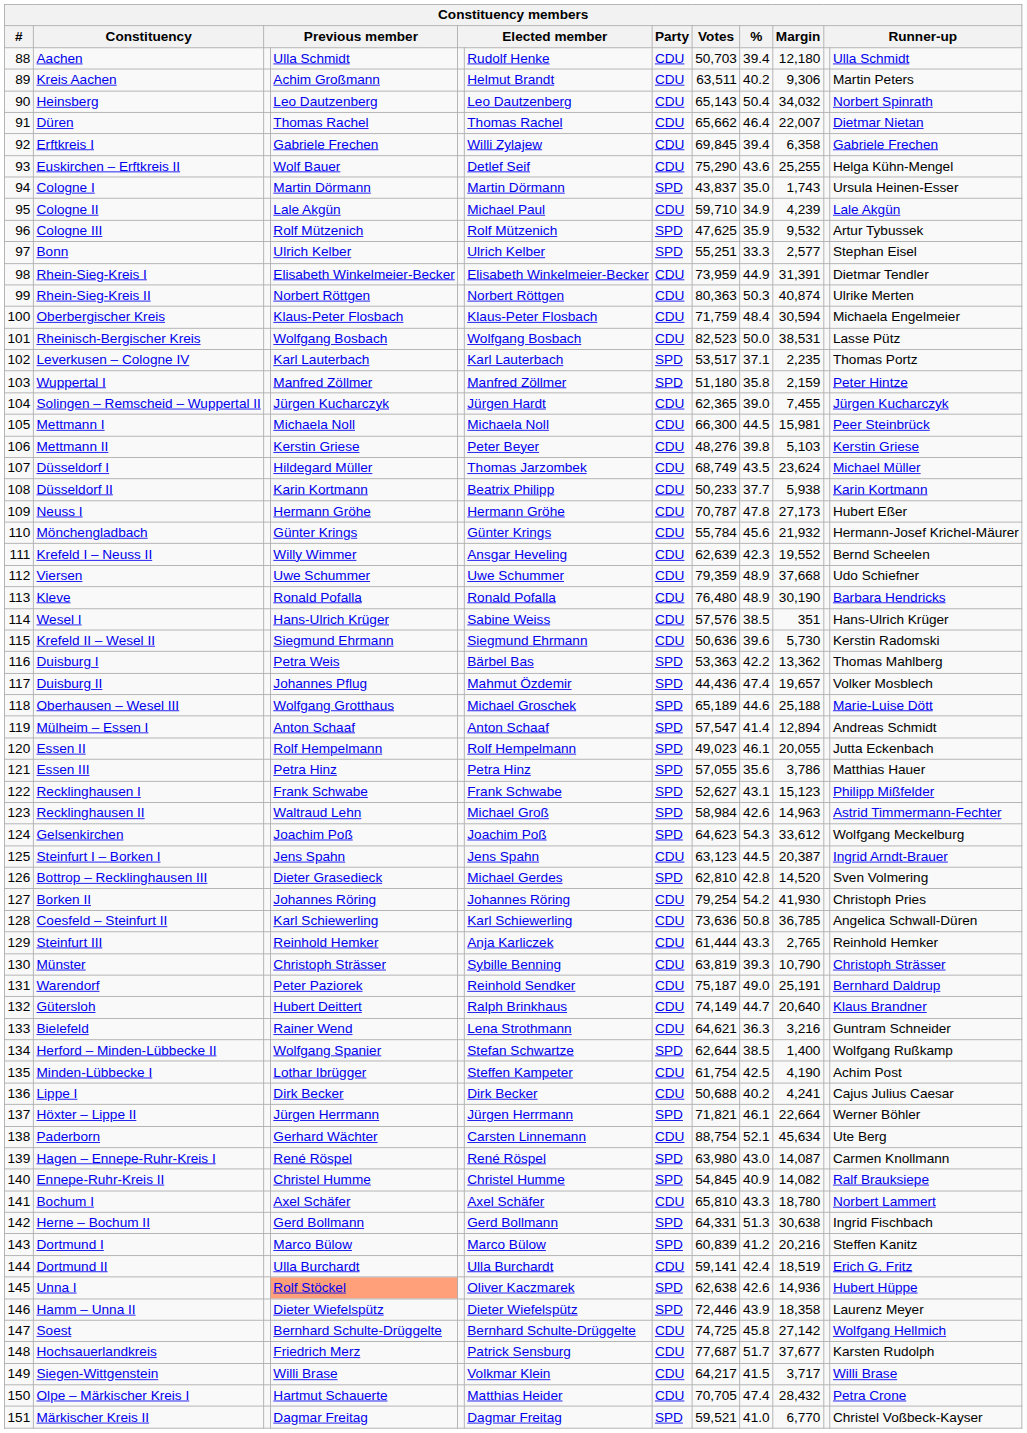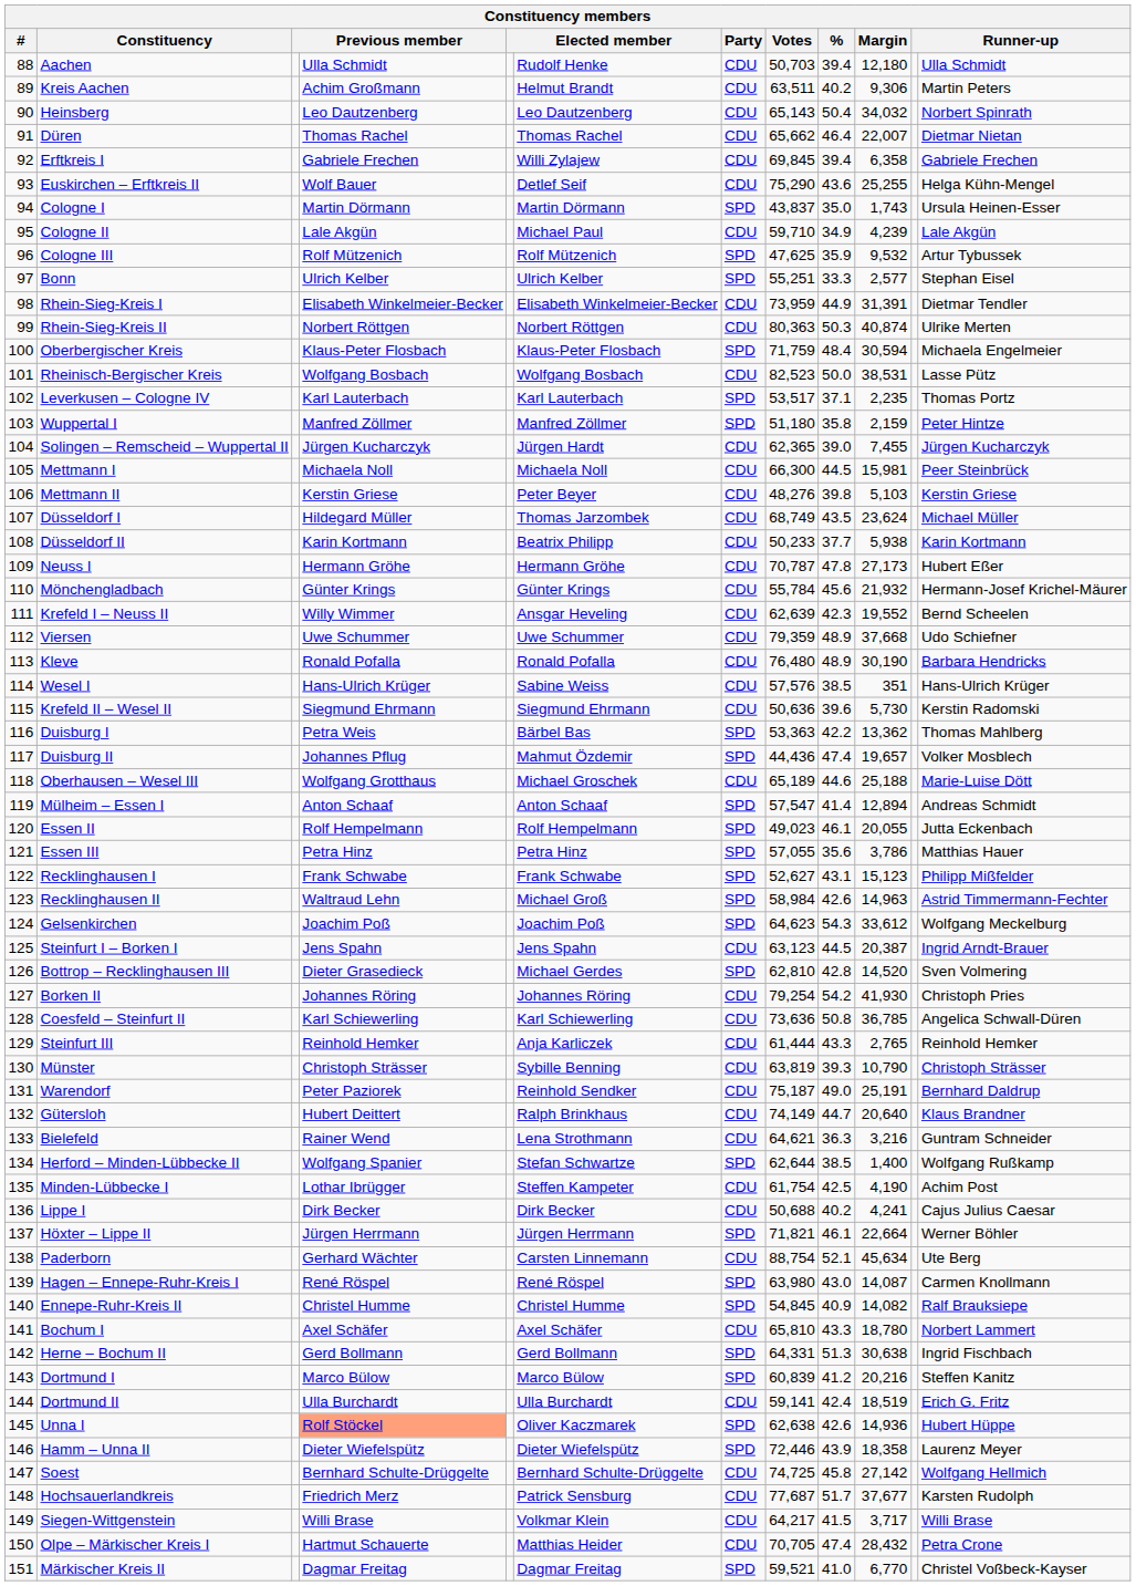Oberbergischer Kreis | Party: CDU -> SPD
Oberhausen – Wesel III | Party: SPD -> CDU
